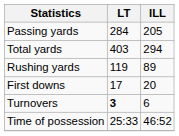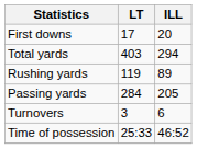rows swapped: First downs <-> Passing yards
Turnovers | LT: bold -> normal
